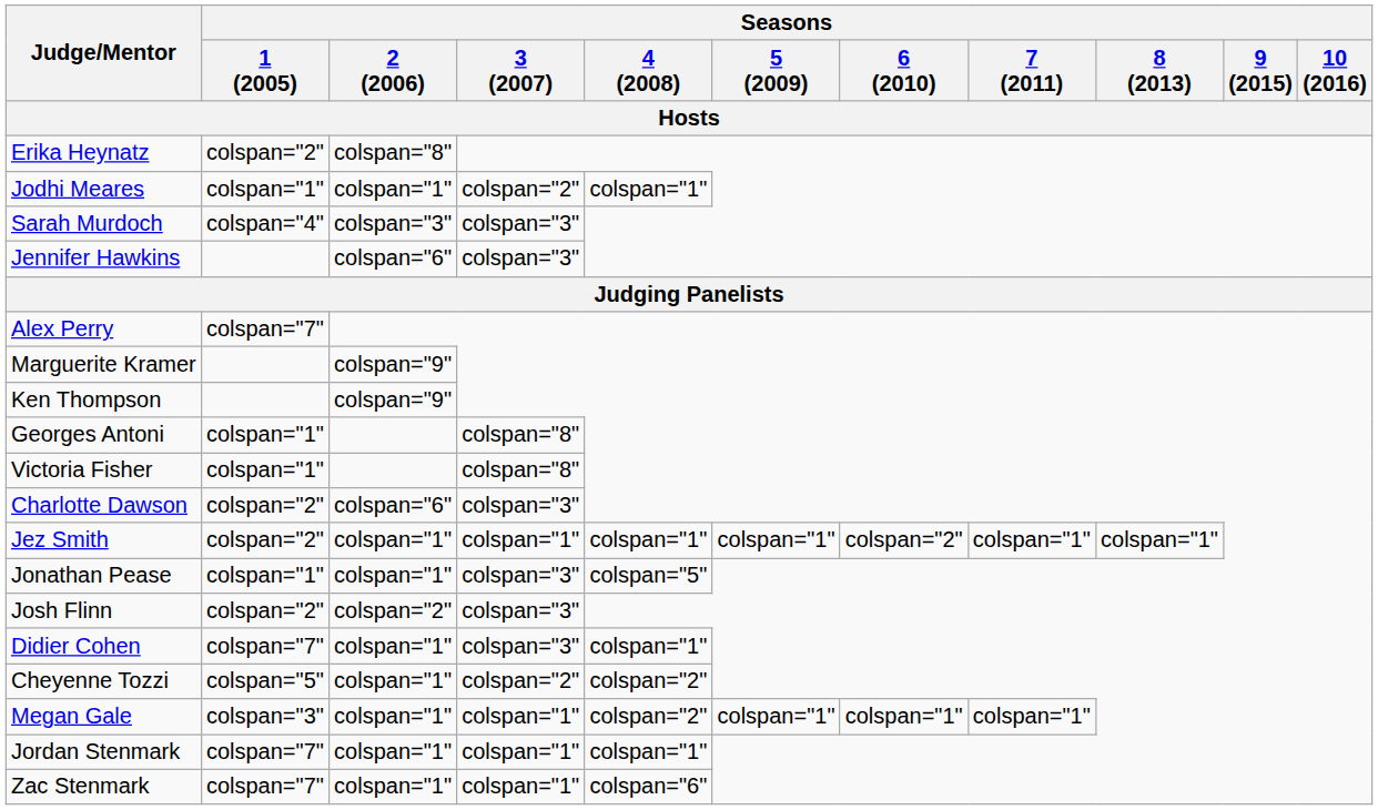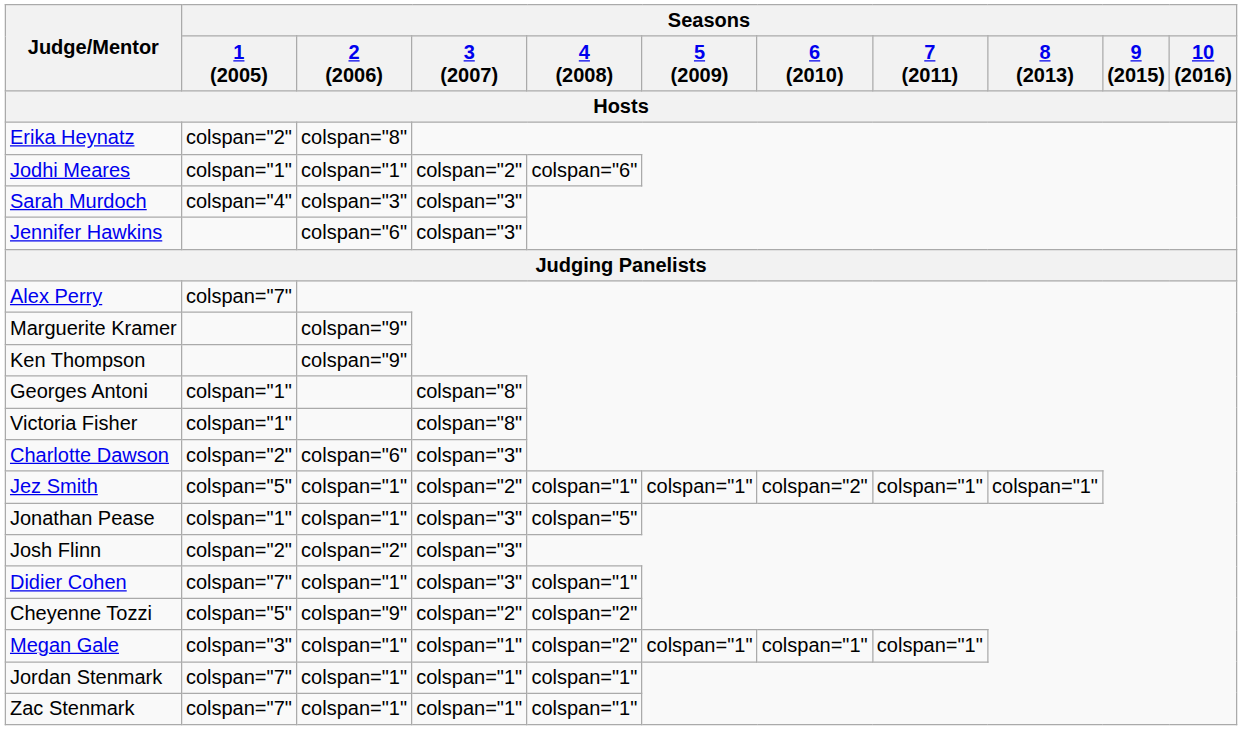Jodhi Meares | Seasons / 4 (2008): colspan="1" -> colspan="6"
Jez Smith | Seasons / 1 (2005): colspan="2" -> colspan="5"
Jez Smith | Seasons / 3 (2007): colspan="1" -> colspan="2"
Cheyenne Tozzi | Seasons / 2 (2006): colspan="1" -> colspan="9"
Zac Stenmark | Seasons / 4 (2008): colspan="6" -> colspan="1"
